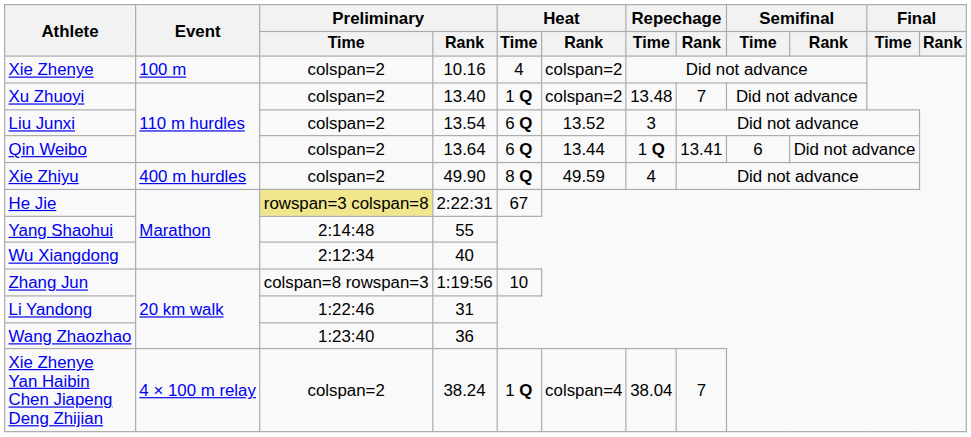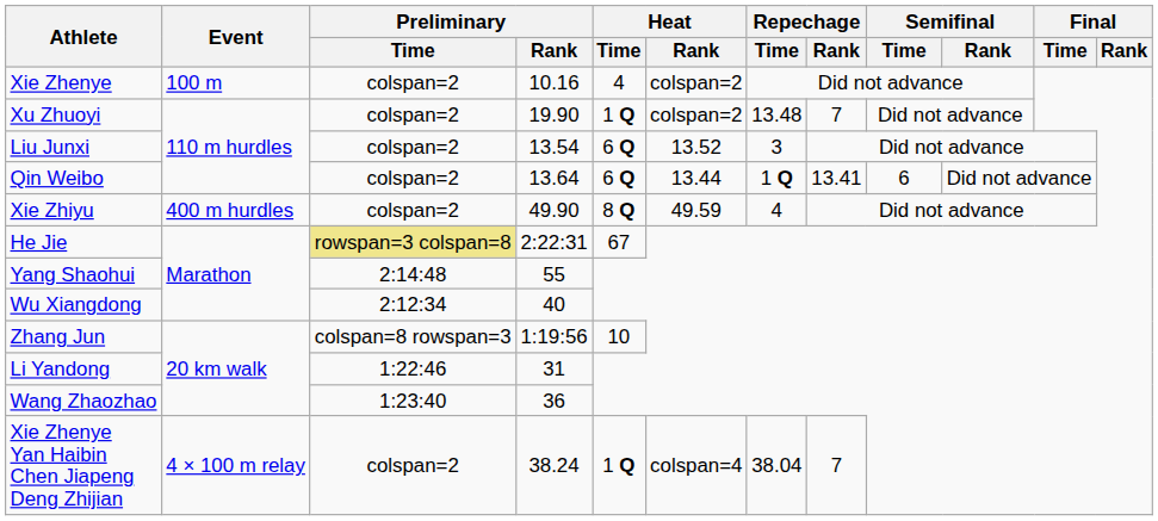Xu Zhuoyi | Preliminary / Rank: 13.40 -> 19.90
